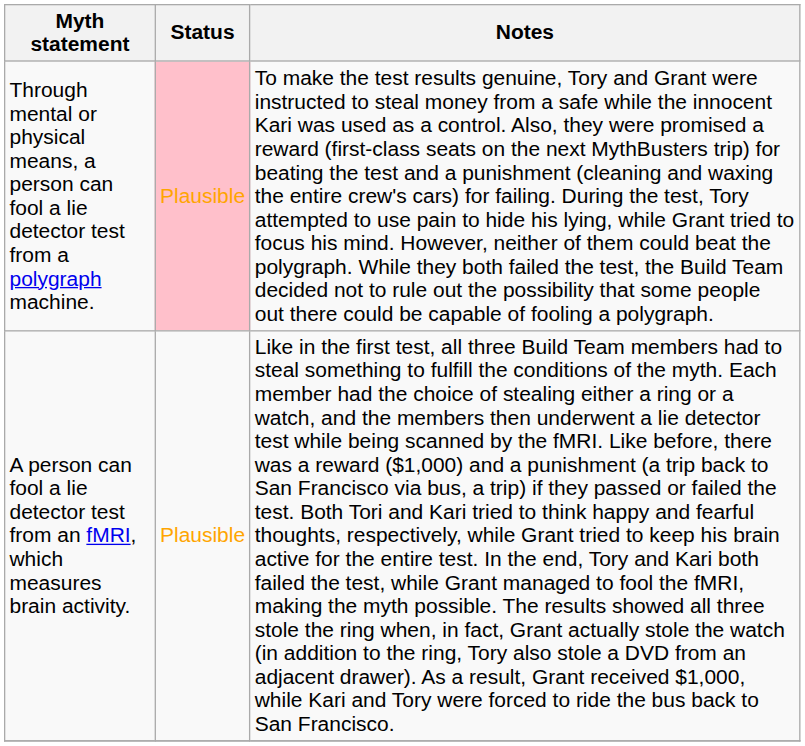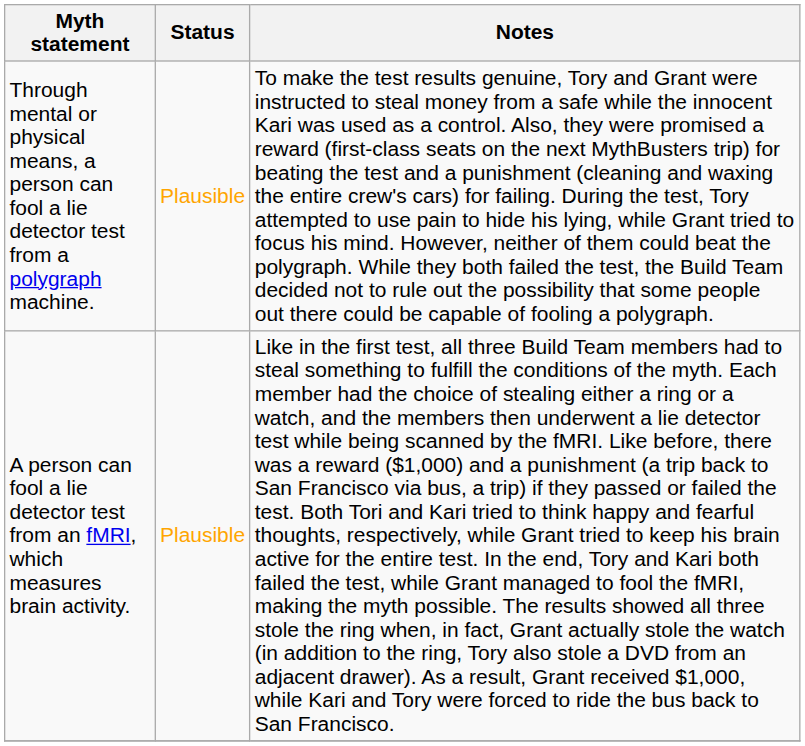row 2 | Status: pink background -> no background
